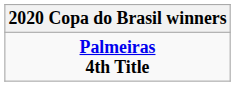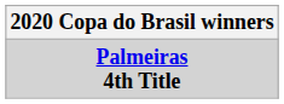row 2 | column 1: no background -> lightgrey background
